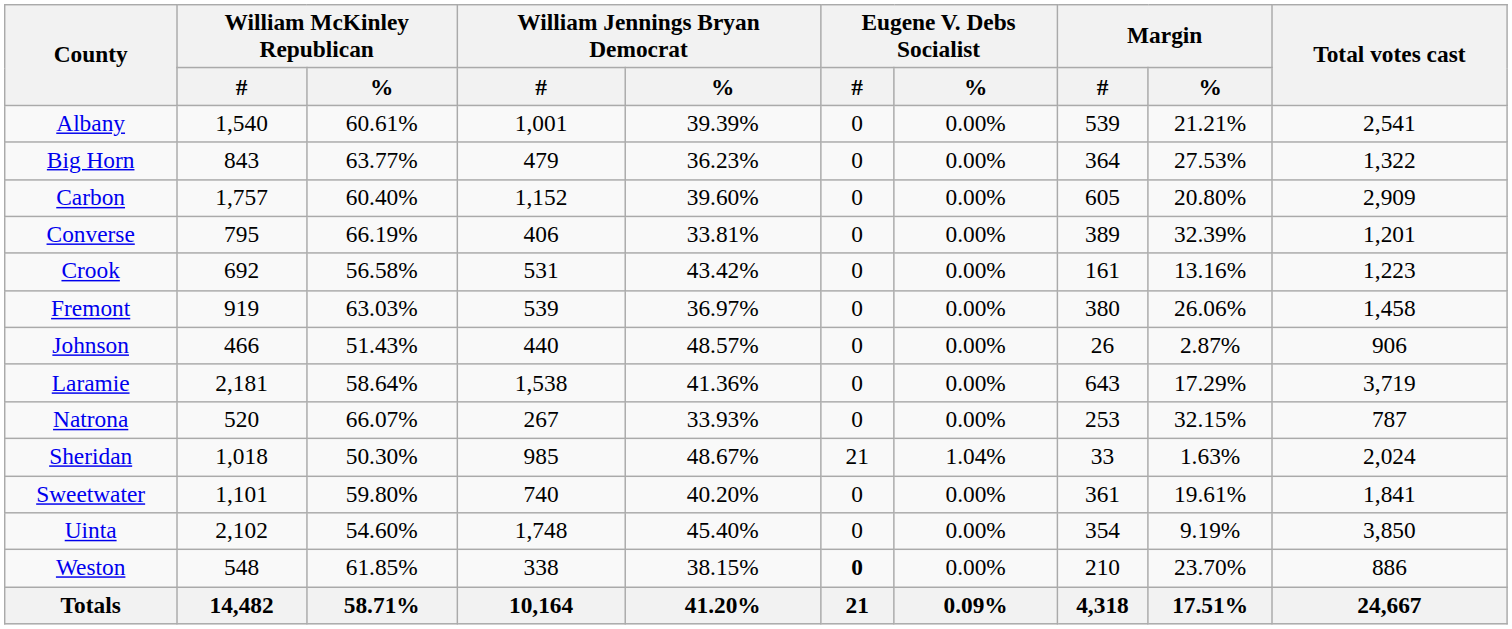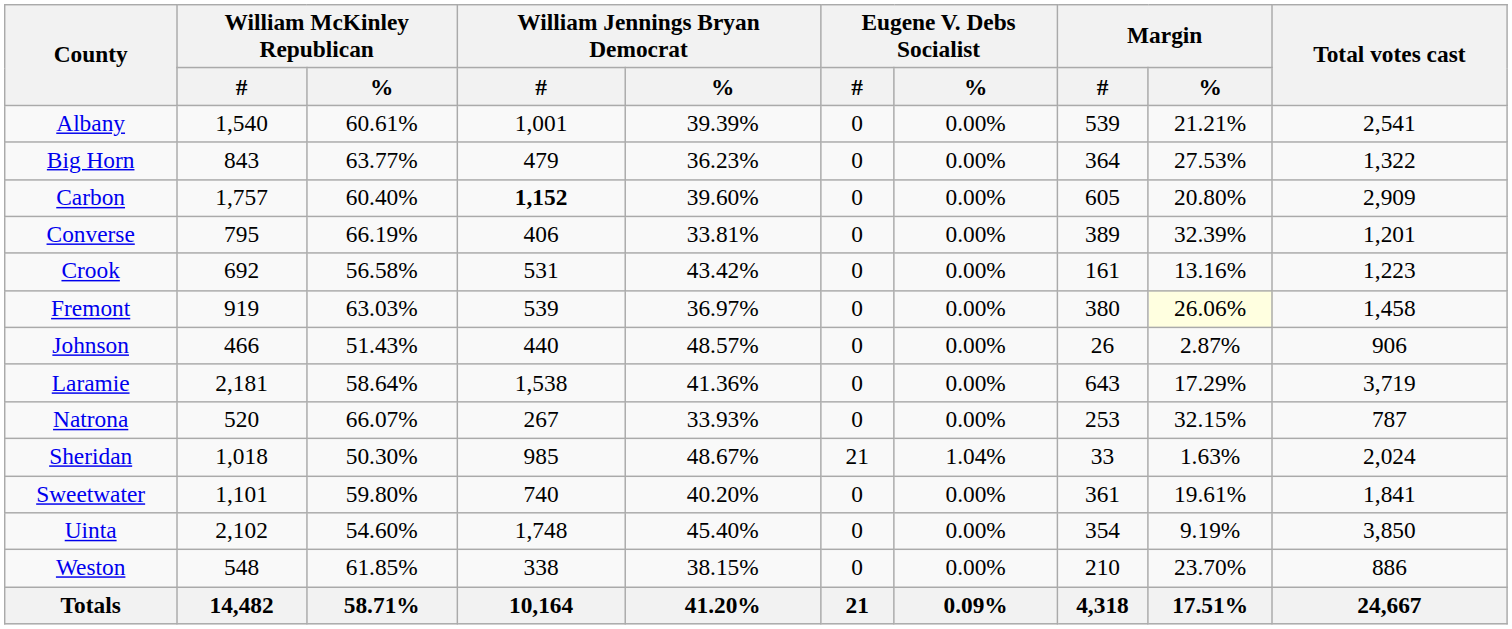Carbon | William Jennings Bryan Democrat / #: normal -> bold
Fremont | Margin / %: no background -> lightyellow background
Weston | Eugene V. Debs Socialist / #: bold -> normal
